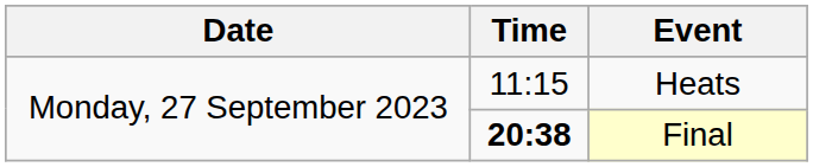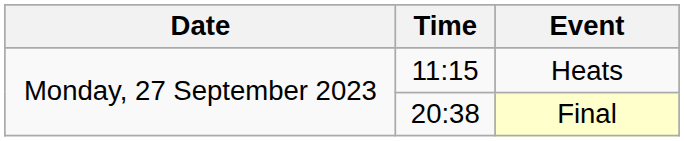Final | Time: bold -> normal
